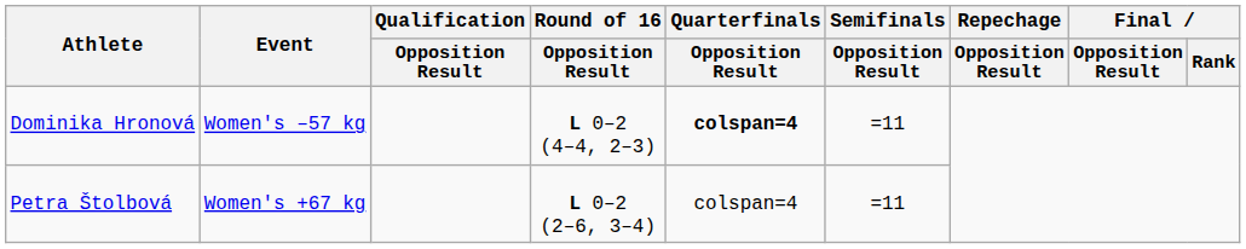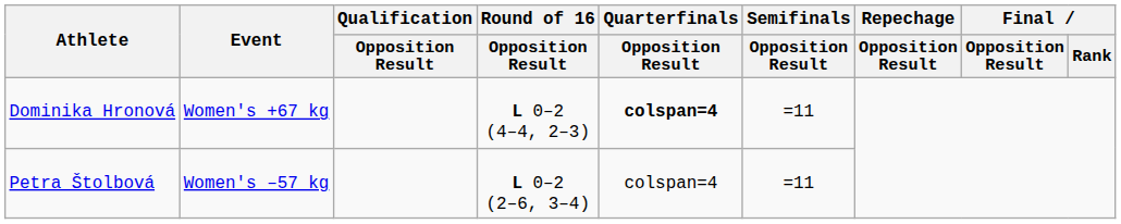Dominika Hronová | Event: Women's –57 kg -> Women's +67 kg
Petra Štolbová | Event: Women's +67 kg -> Women's –57 kg
